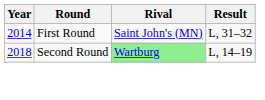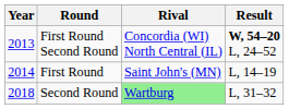+ row: 2013 | First Round Second Round | Concordia (WI) North Central (IL) | W, 54–20 L, 24–52
First Round | Result: L, 31–32 -> L, 14–19
Second Round | Result: L, 14–19 -> L, 31–32
